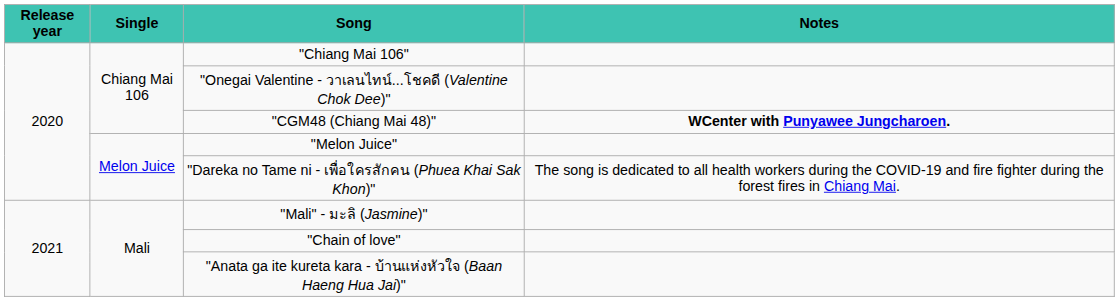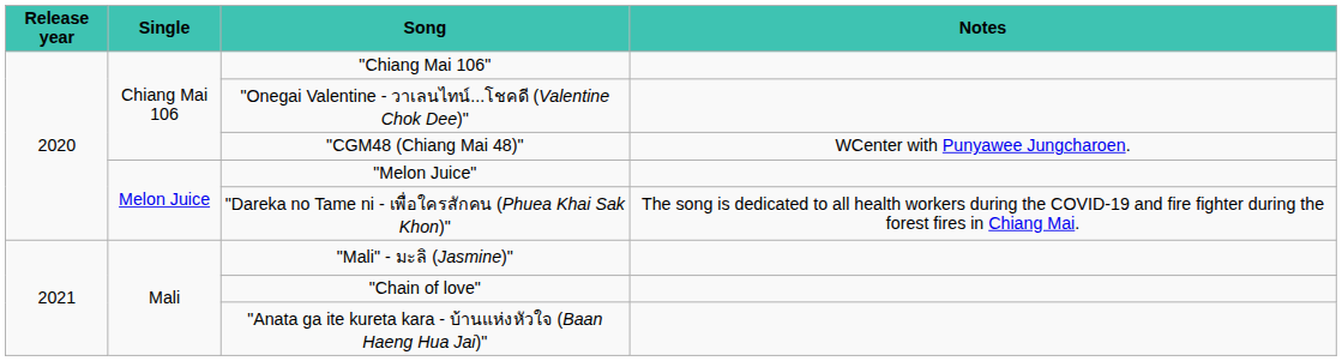"CGM48 (Chiang Mai 48)" | Notes: bold -> normal
